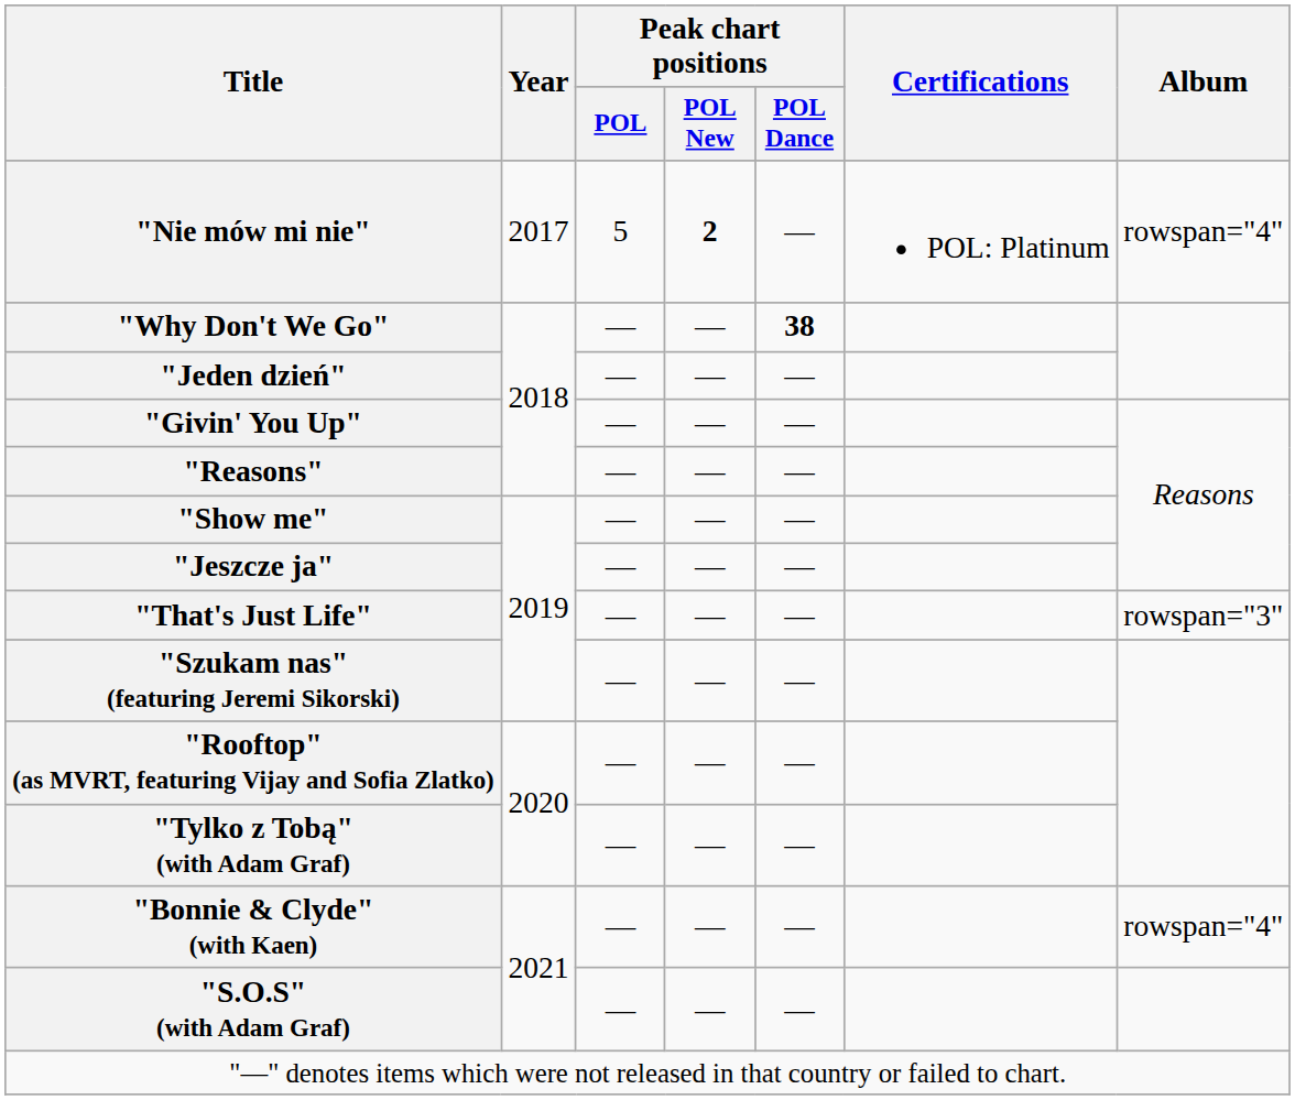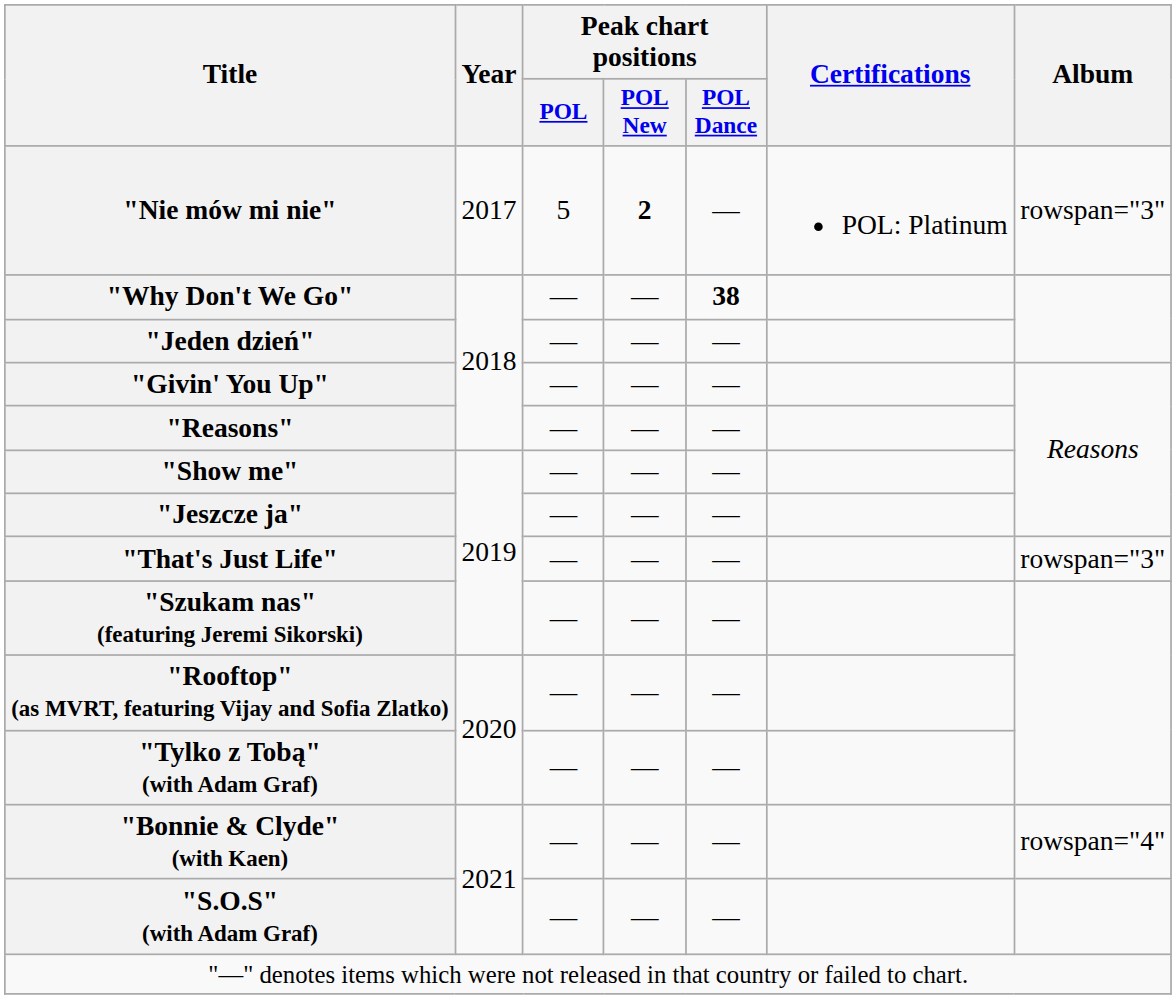"Nie mów mi nie" | Album: rowspan="4" -> rowspan="3"
